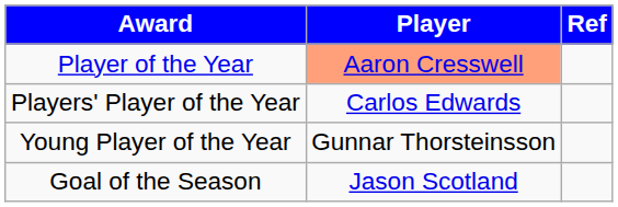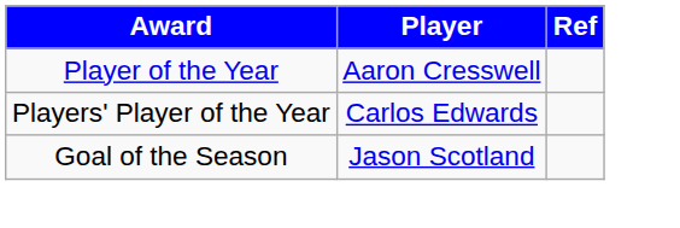Player of the Year | Player: lightsalmon background -> no background
- row: Young Player of the Year | Gunnar Thorsteinsson
